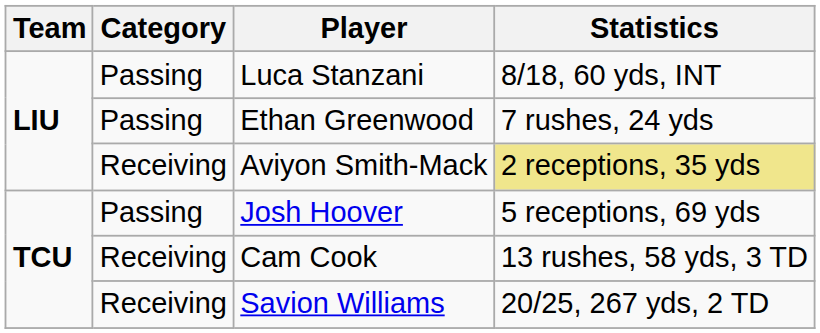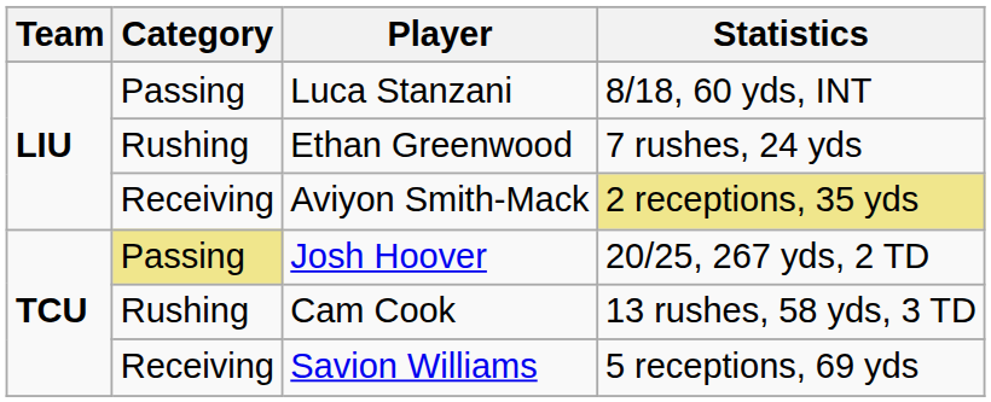Ethan Greenwood | Category: Passing -> Rushing
Josh Hoover | Category: no background -> khaki background
Josh Hoover | Statistics: 5 receptions, 69 yds -> 20/25, 267 yds, 2 TD
Cam Cook | Category: Receiving -> Rushing
Savion Williams | Statistics: 20/25, 267 yds, 2 TD -> 5 receptions, 69 yds
